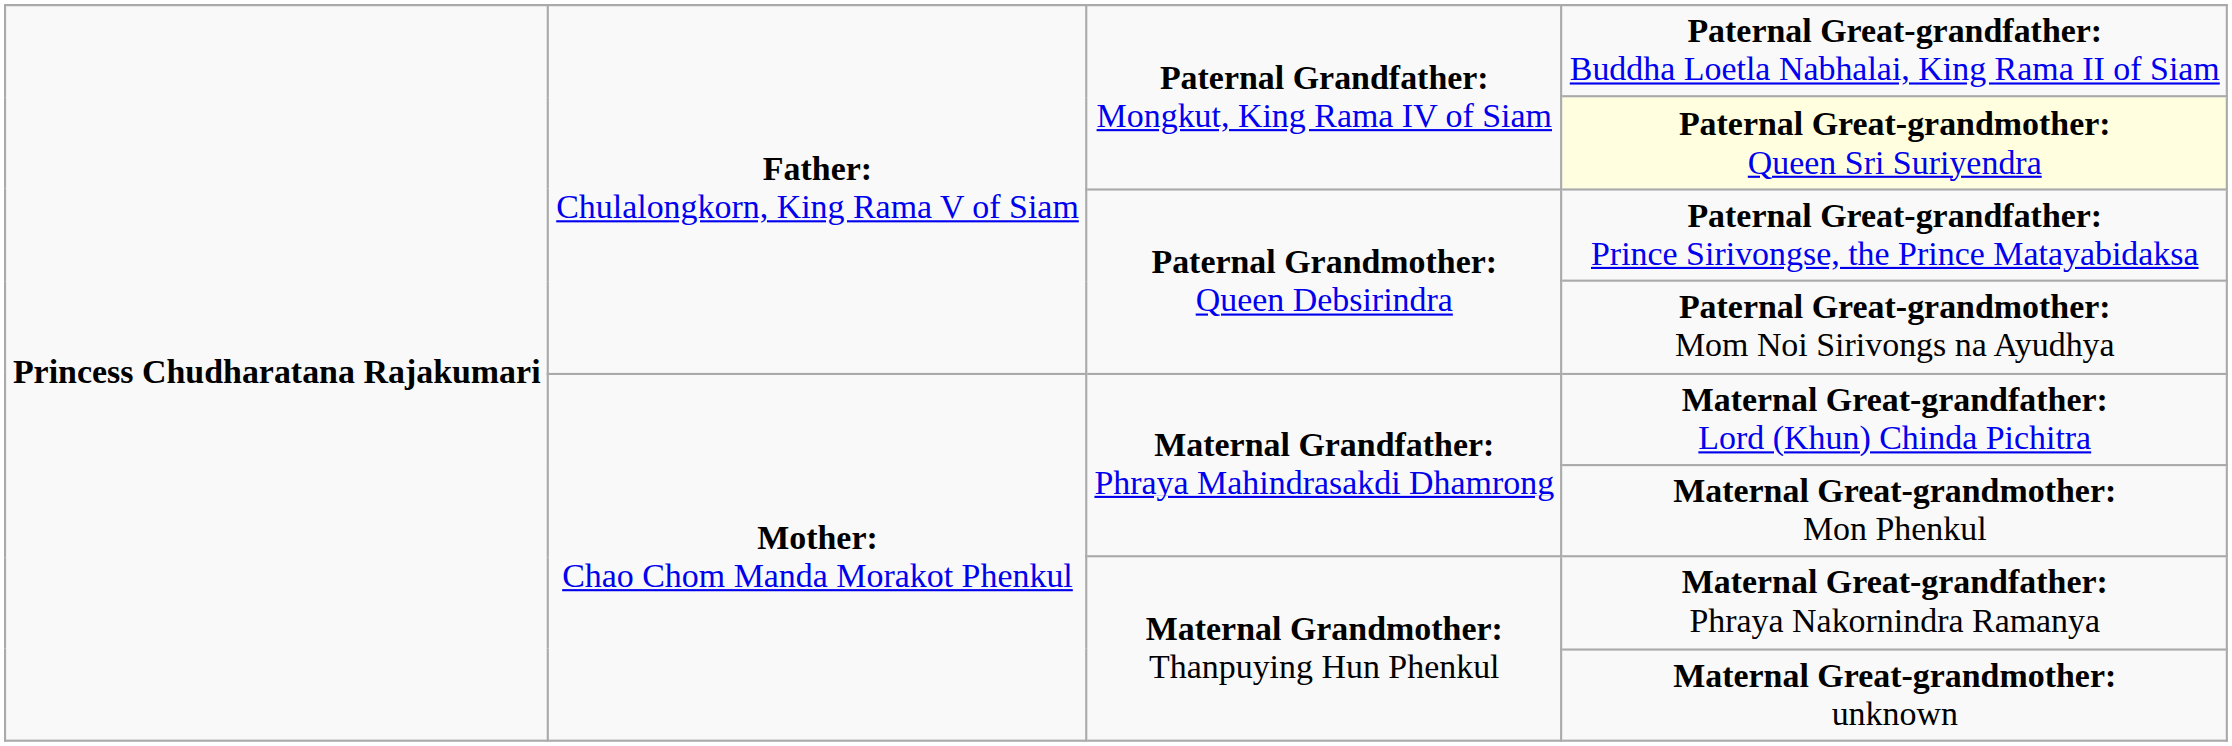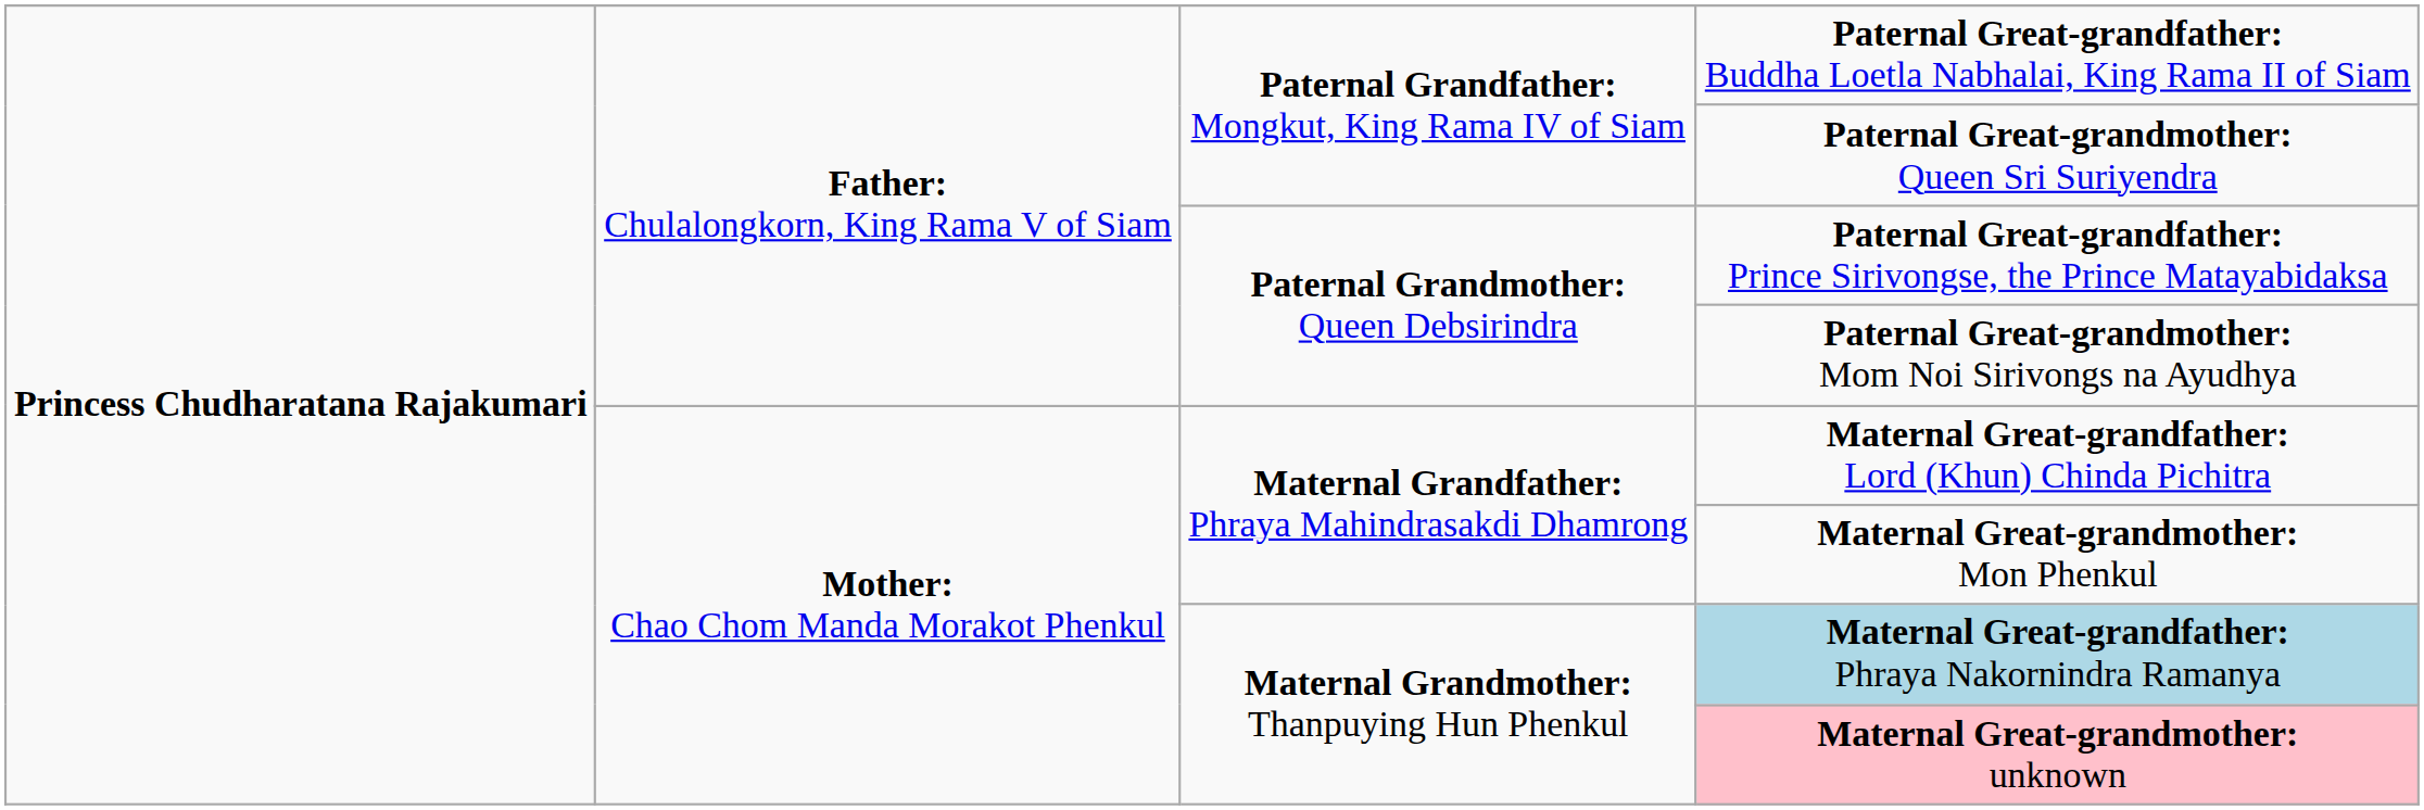Paternal Great-grandmother: Queen Sri Suriyendra | column 4: lightyellow background -> no background
Maternal Great-grandfather: Phraya Nakornindra Ramanya | column 4: no background -> lightblue background
Maternal Great-grandmother: unknown | column 4: no background -> pink background
